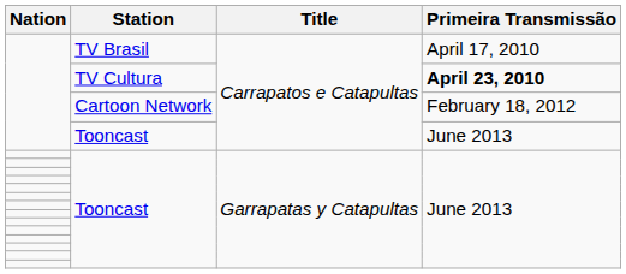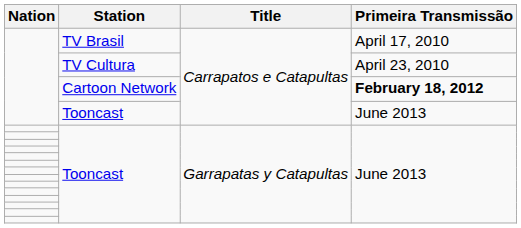TV Cultura | Primeira Transmissão: bold -> normal
Cartoon Network | Primeira Transmissão: normal -> bold
